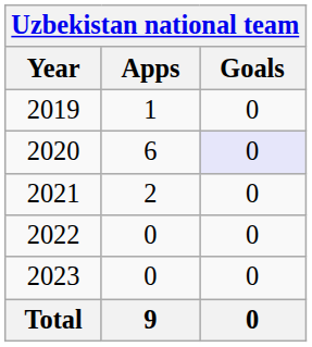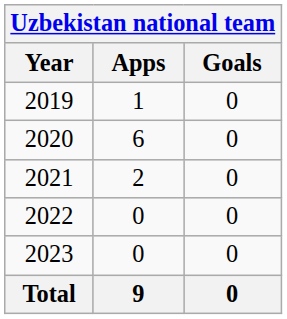2020 | Goals: lavender background -> no background
